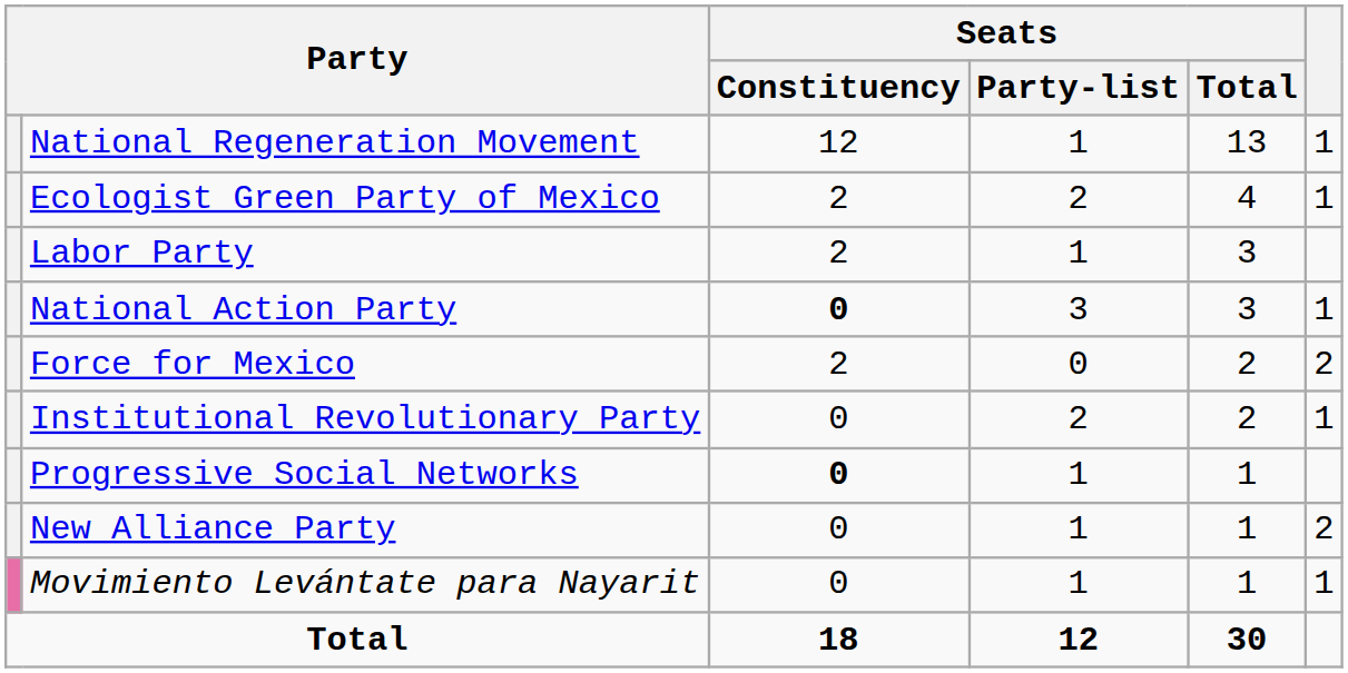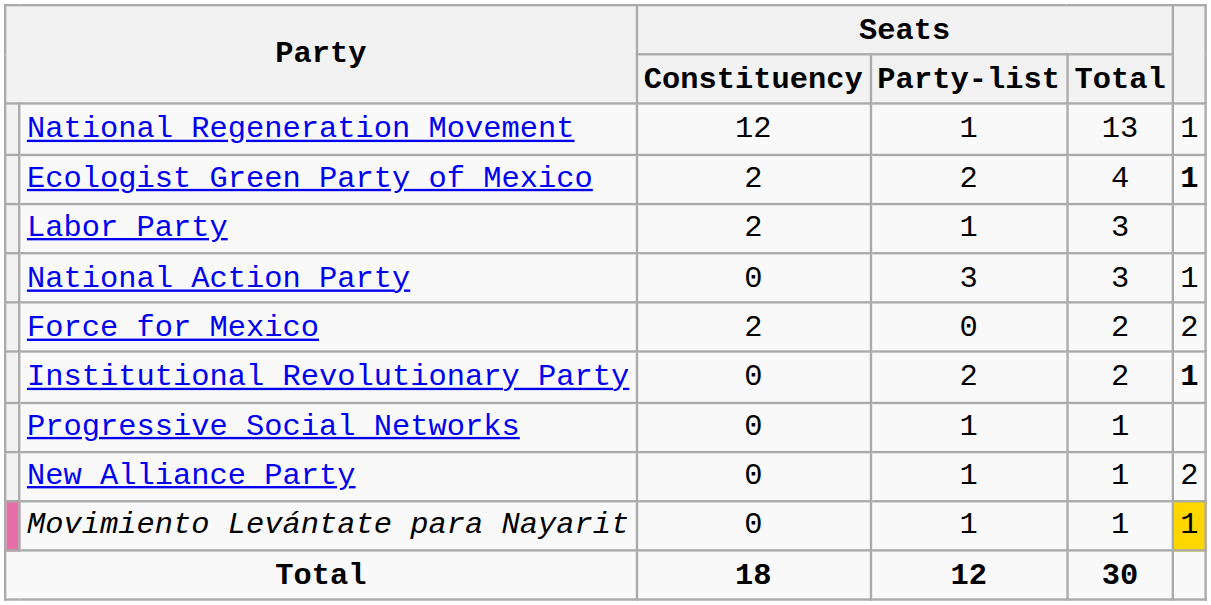Ecologist Green Party of Mexico | column 6: normal -> bold
National Action Party | Seats / Constituency: bold -> normal
Institutional Revolutionary Party | column 6: normal -> bold
Progressive Social Networks | Seats / Constituency: bold -> normal
Movimiento Levántate para Nayarit | column 6: no background -> gold background
